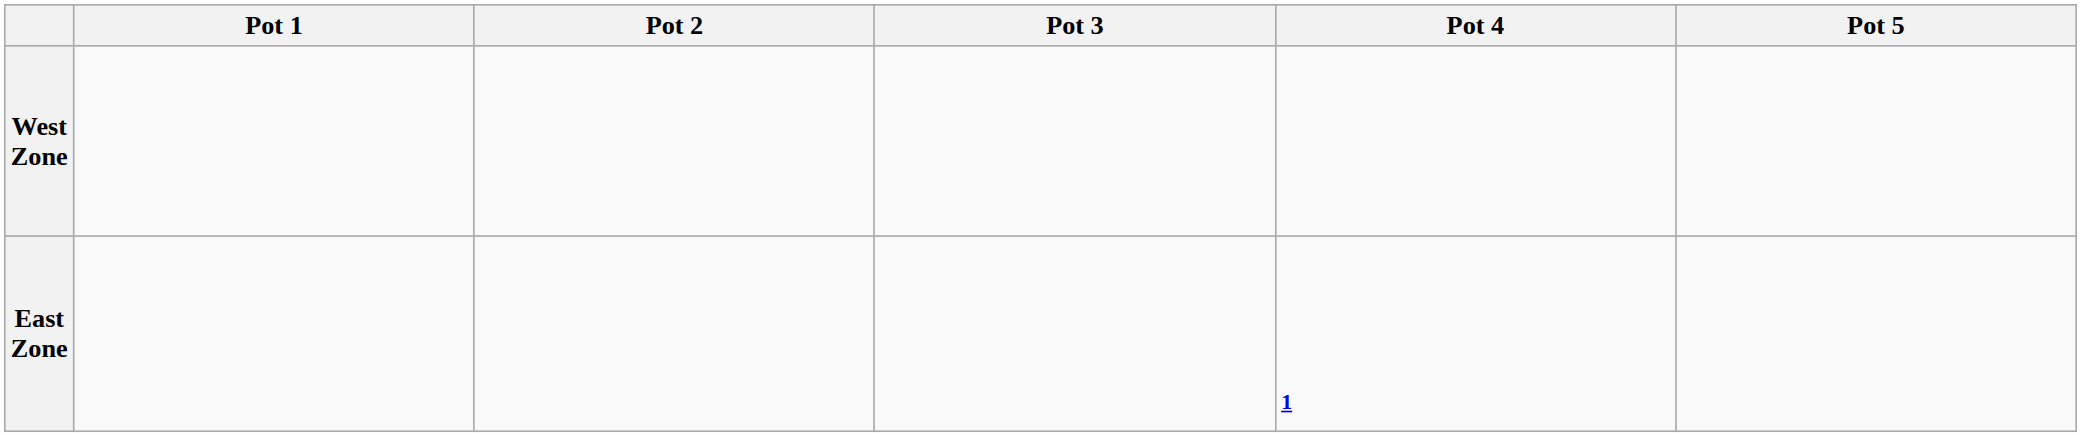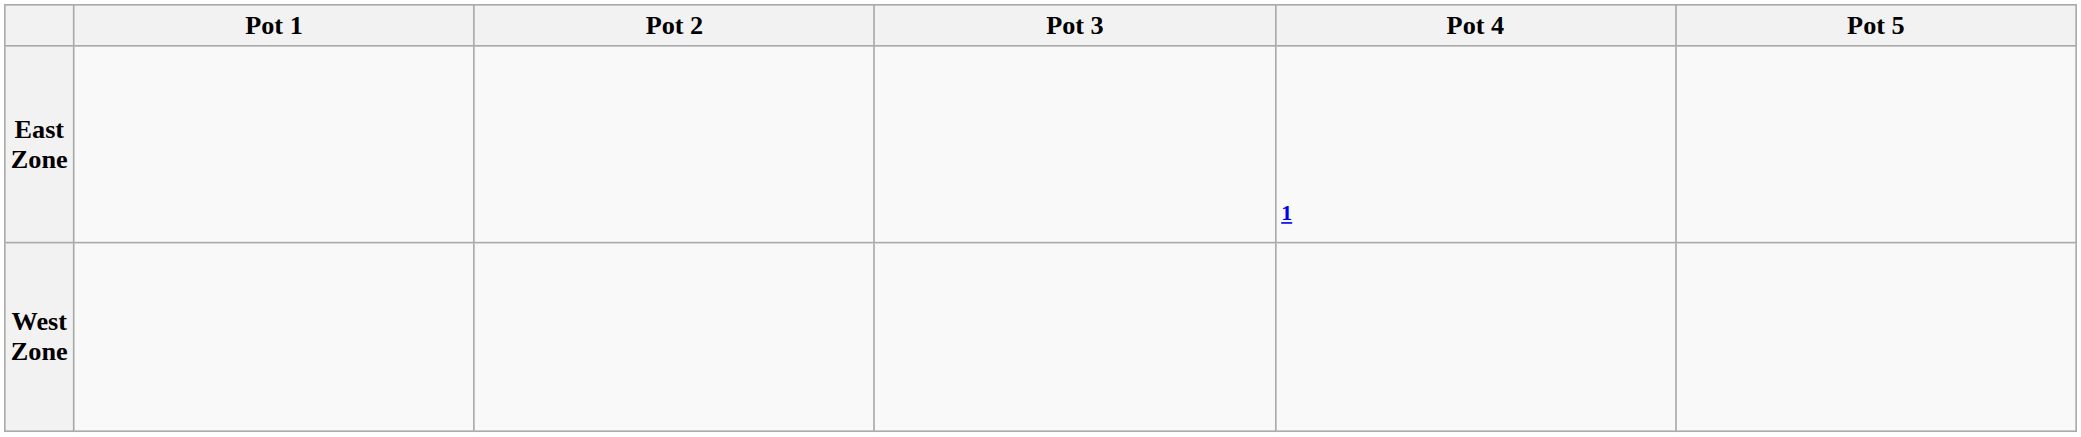rows swapped: West Zone <-> East Zone
